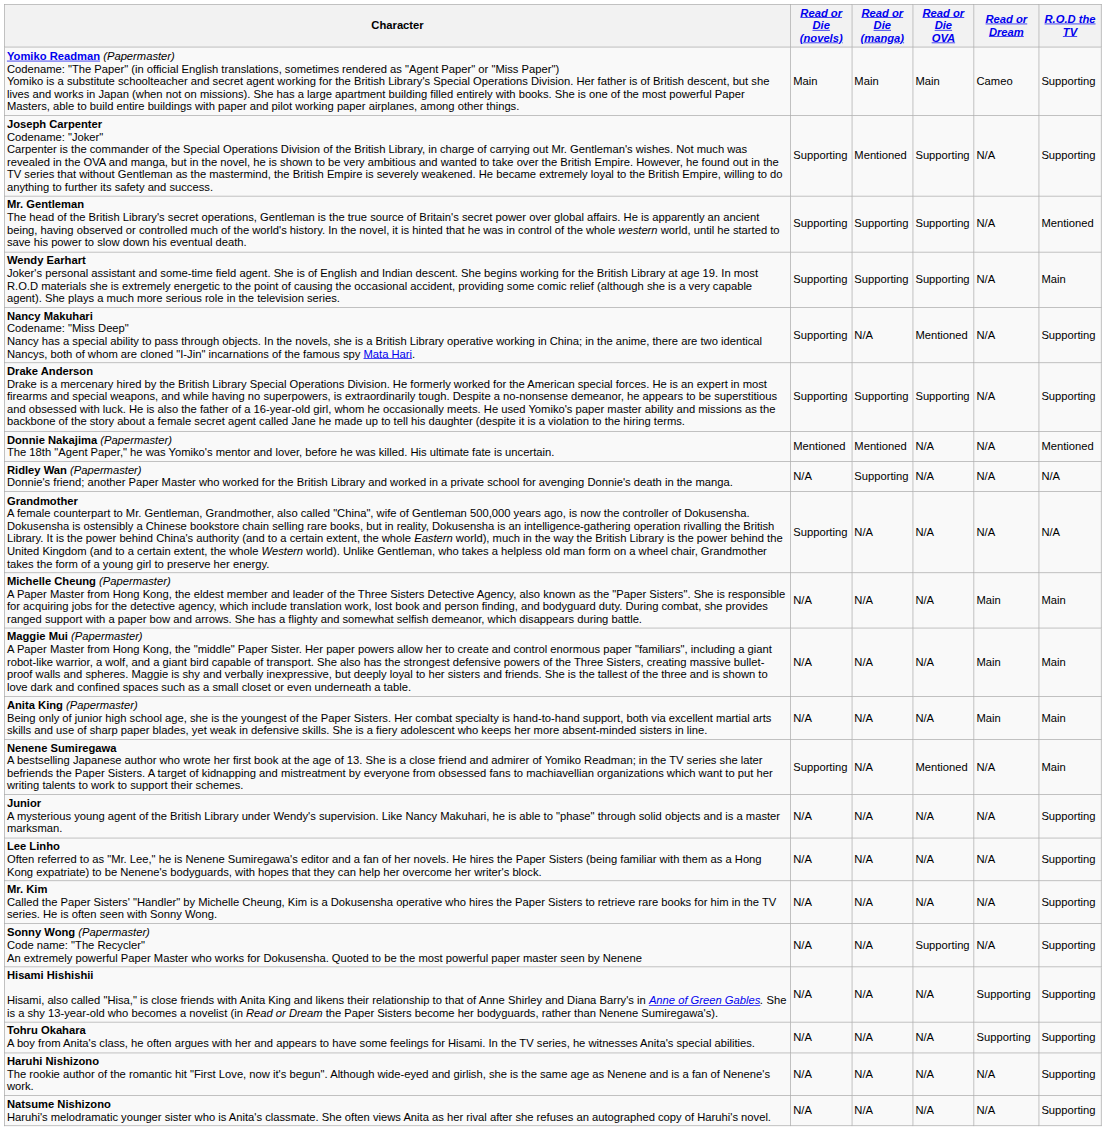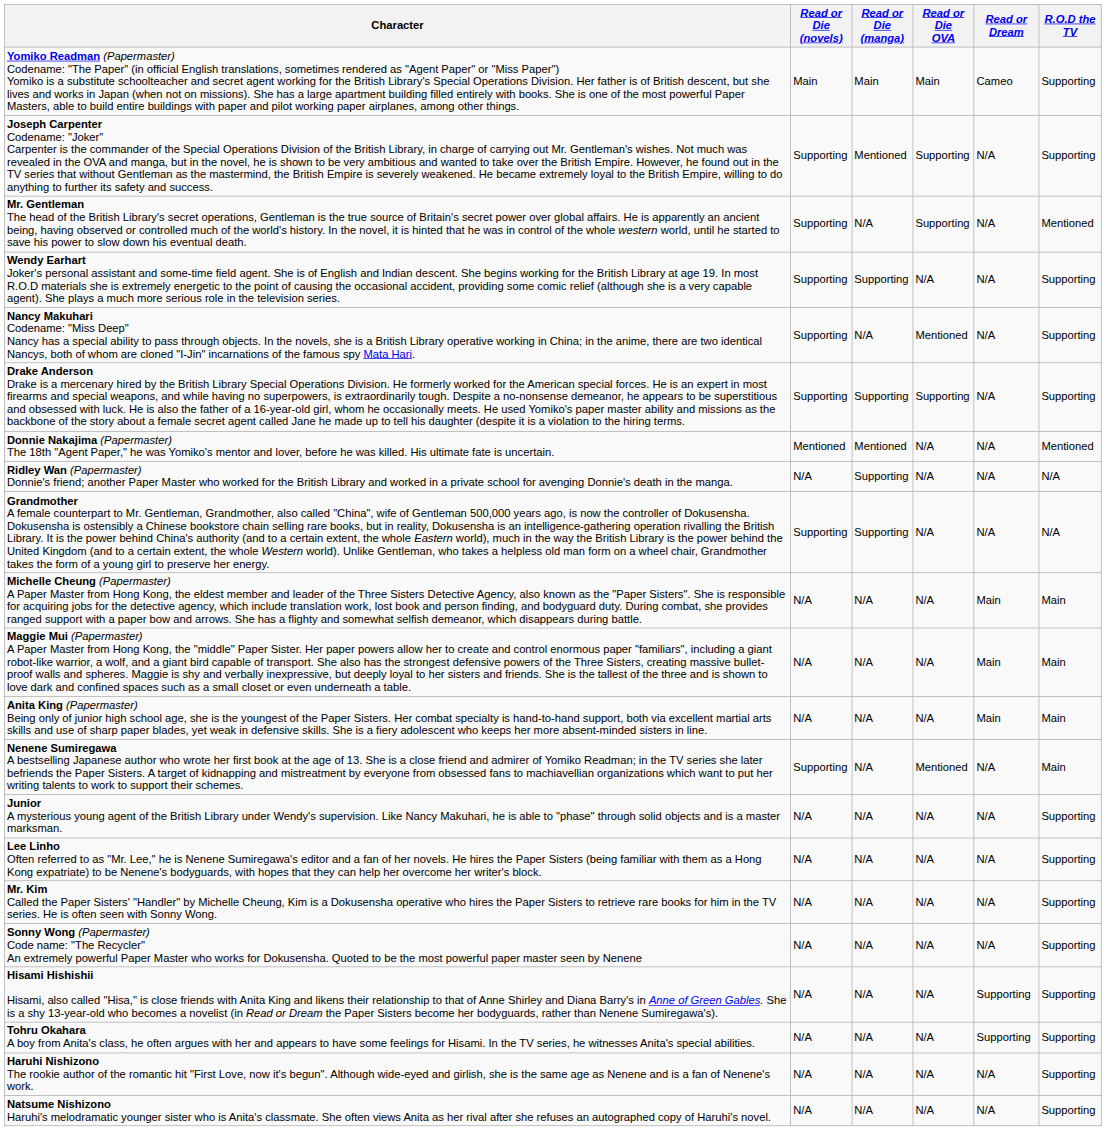row 4 | Read or Die (manga): Supporting -> N/A
row 5 | Read or Die OVA: Supporting -> N/A
row 5 | R.O.D the TV: Main -> Supporting
row 10 | Read or Die (manga): N/A -> Supporting
row 18 | Read or Die OVA: Supporting -> N/A
